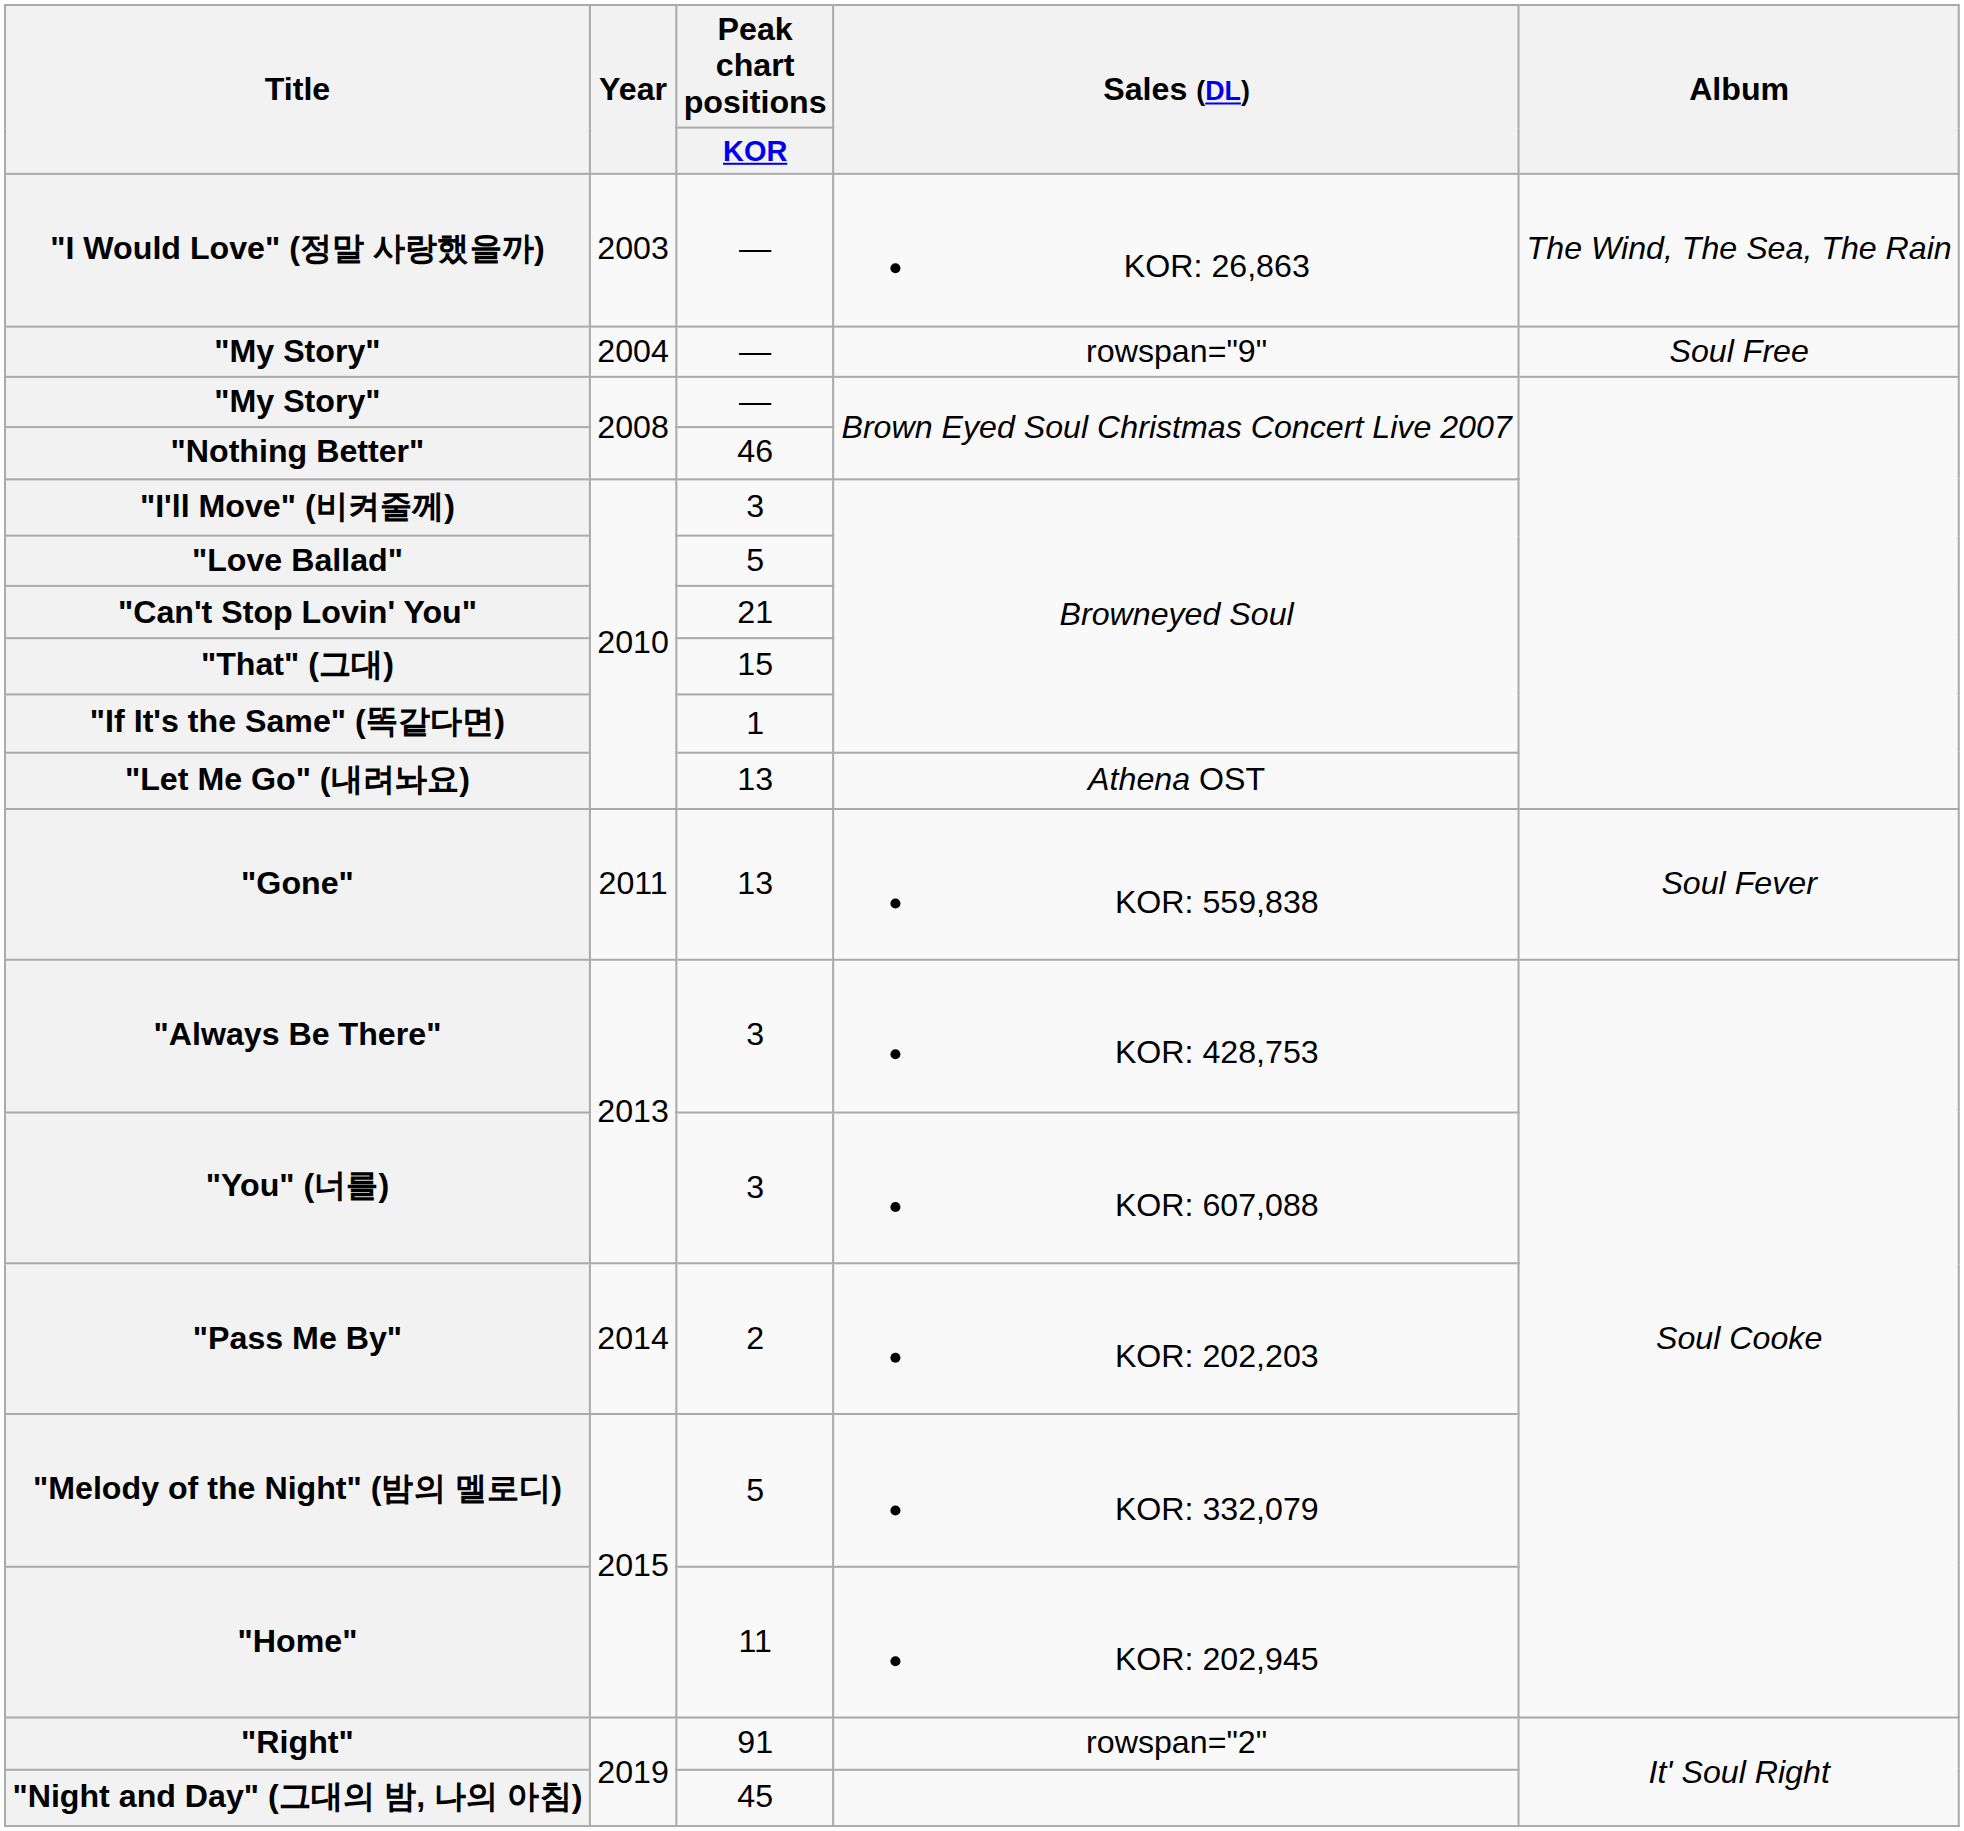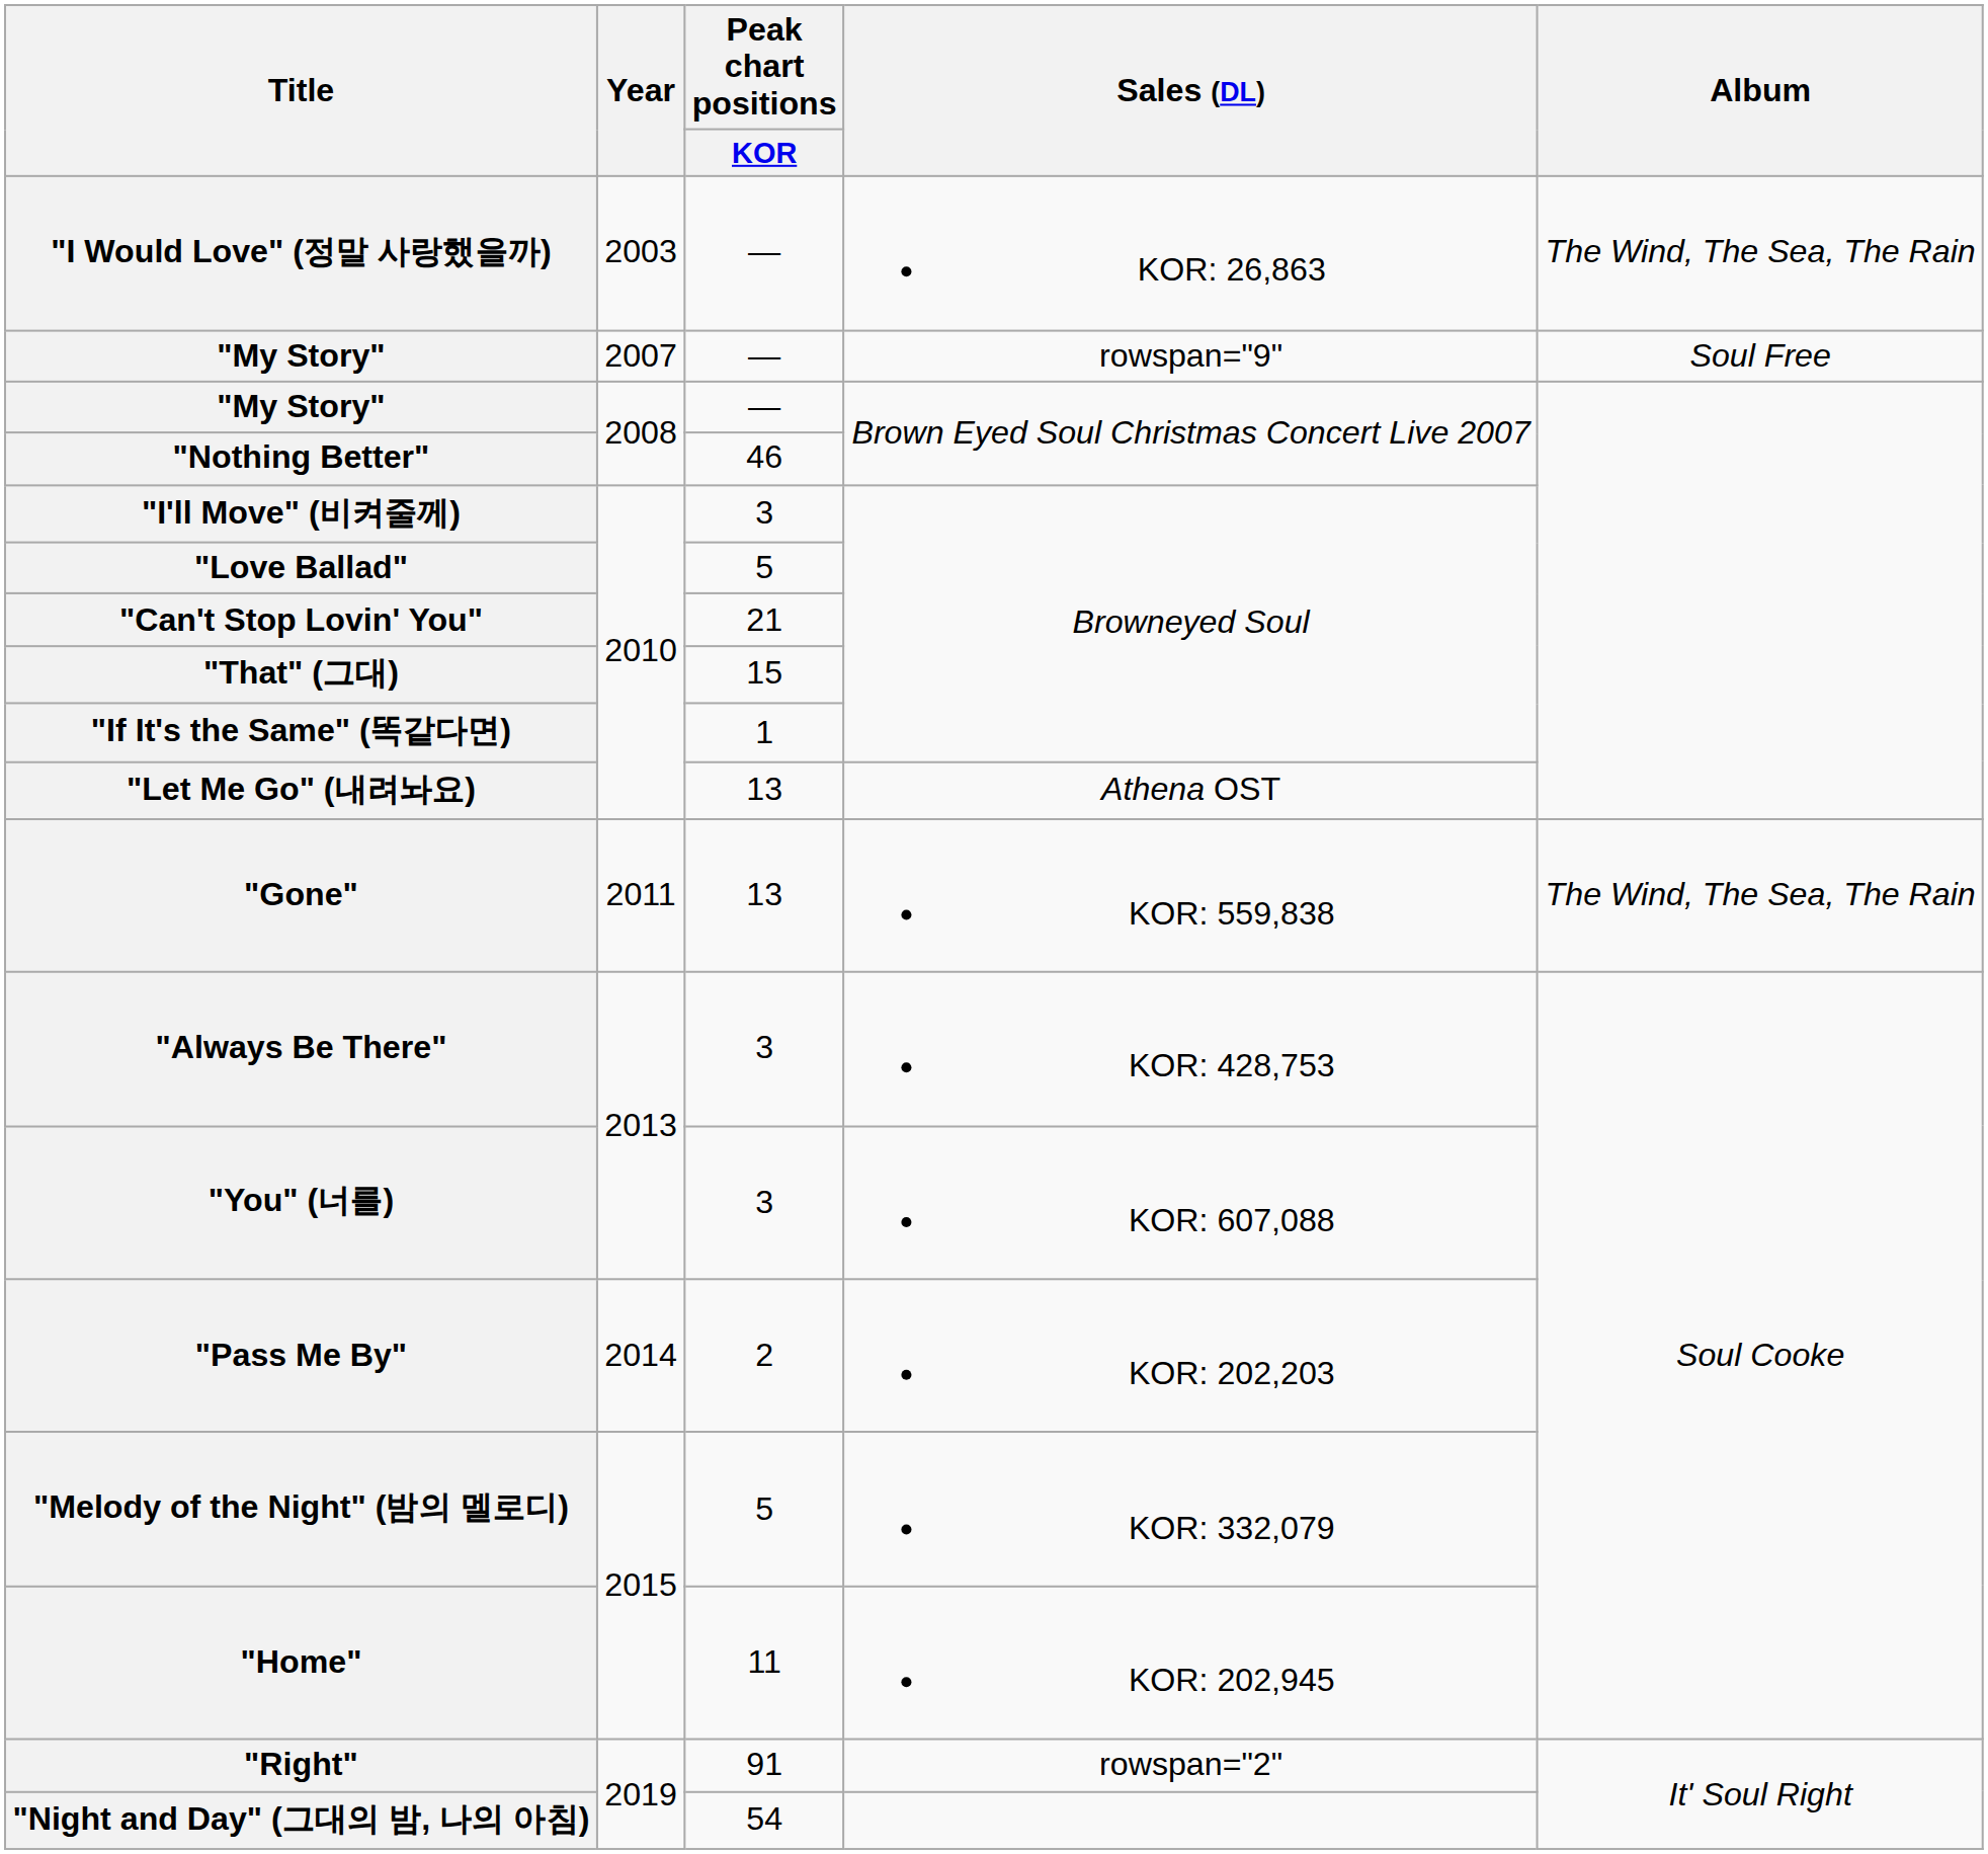"My Story" / rowspan="9" | Year: 2004 -> 2007
"Gone" | Album: Soul Fever -> The Wind, The Sea, The Rain
"Night and Day" (그대의 밤, 나의 아침) | Peak chart positions / KOR: 45 -> 54
